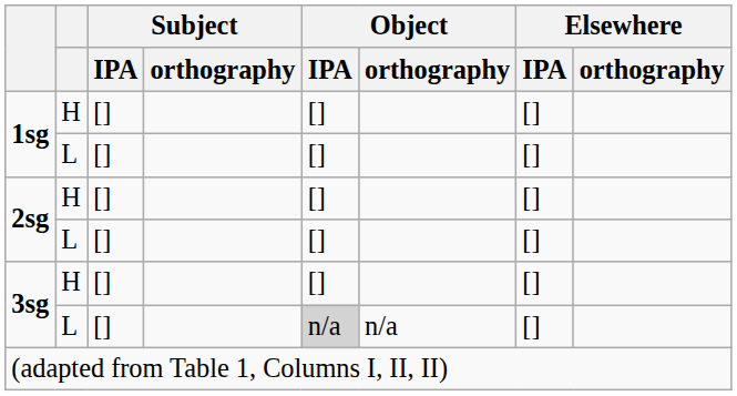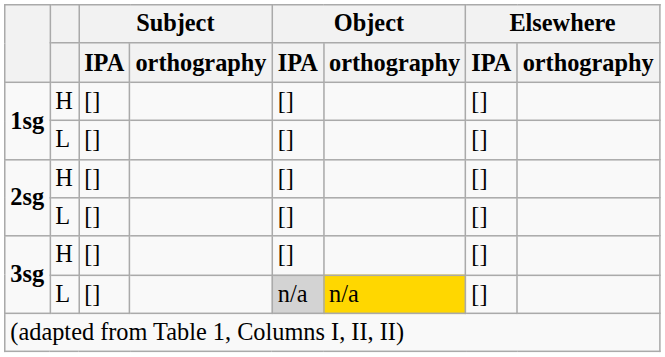3sg / L | Object / orthography: no background -> gold background
